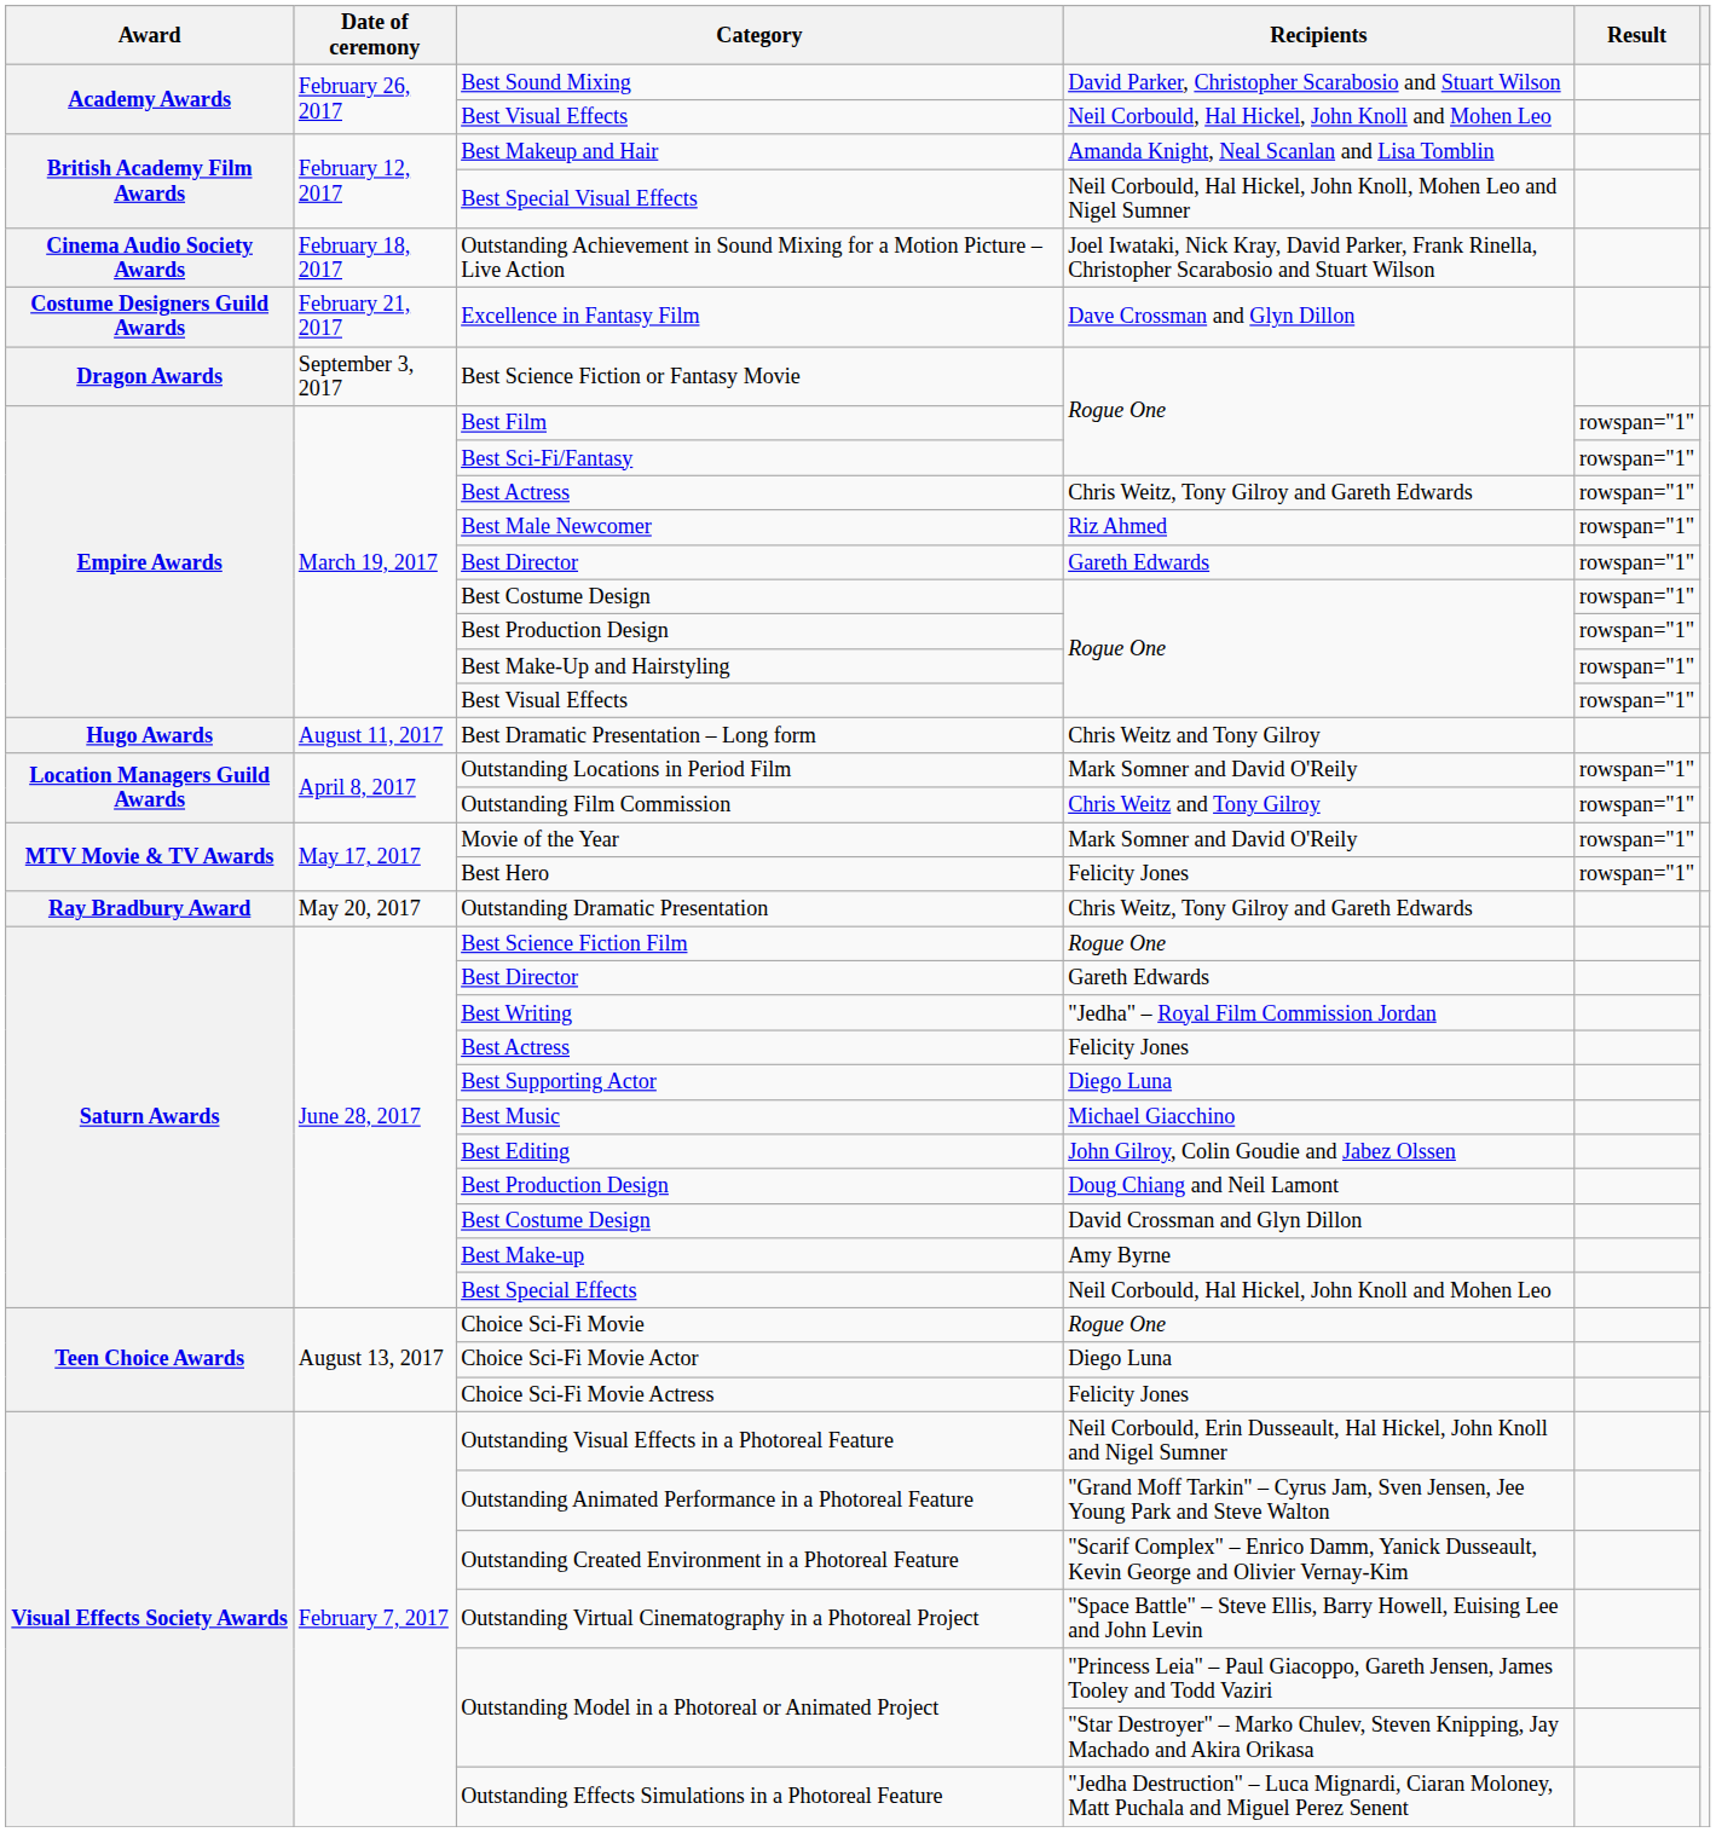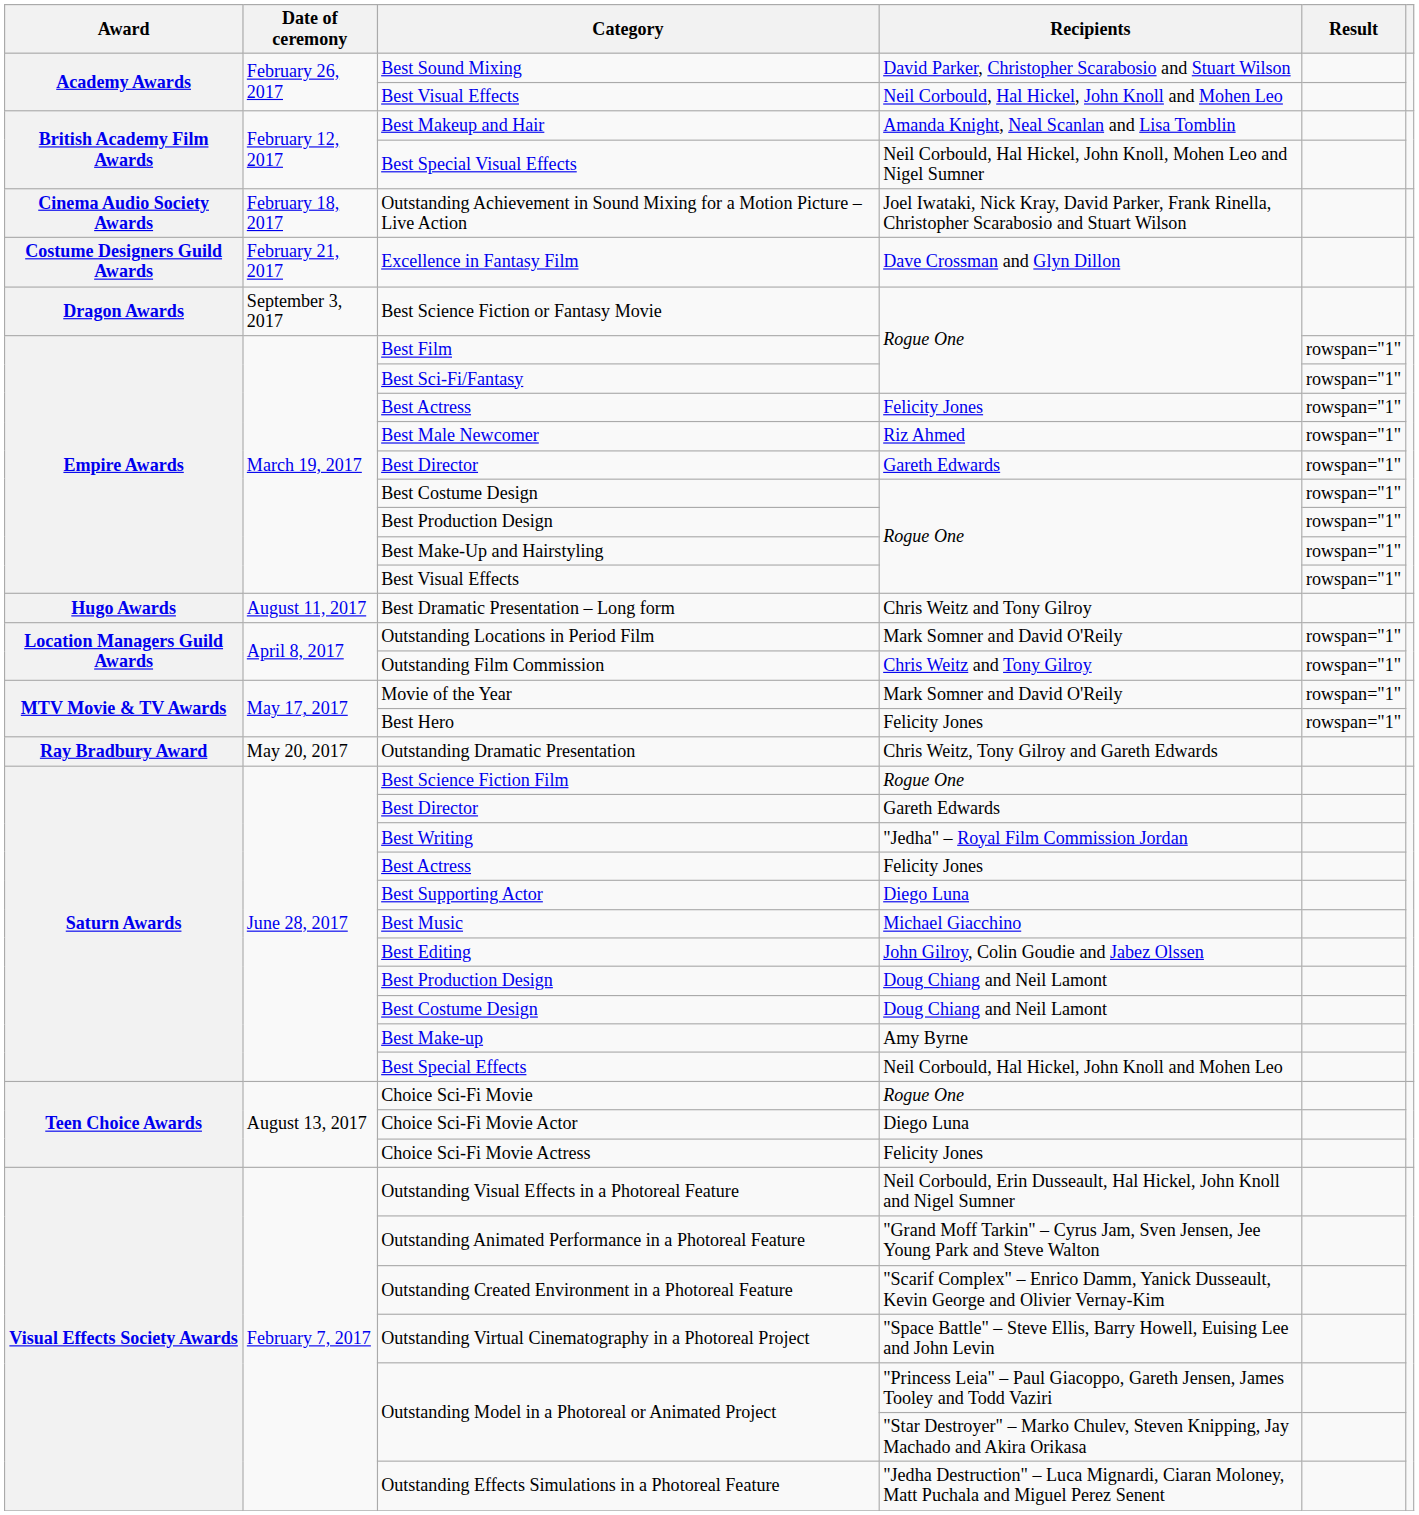Empire Awards / Best Actress | Recipients: Chris Weitz, Tony Gilroy and Gareth Edwards -> Felicity Jones
Saturn Awards / Best Costume Design | Recipients: David Crossman and Glyn Dillon -> Doug Chiang and Neil Lamont
